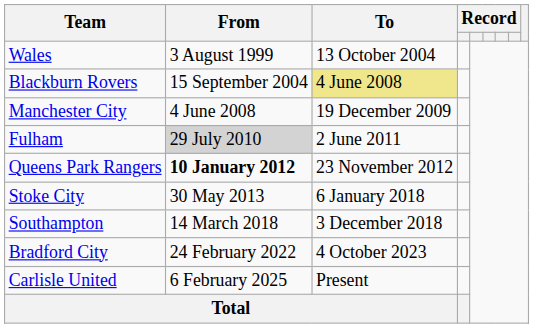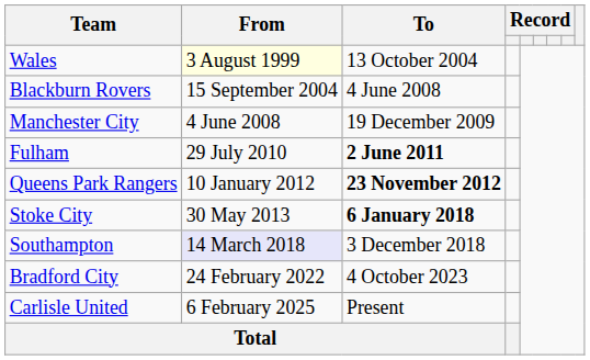Wales | From: no background -> lightyellow background
Blackburn Rovers | To: khaki background -> no background
Fulham | From: lightgrey background -> no background
Fulham | To: normal -> bold
Queens Park Rangers | From: bold -> normal
Queens Park Rangers | To: normal -> bold
Stoke City | To: normal -> bold
Southampton | From: no background -> lavender background
